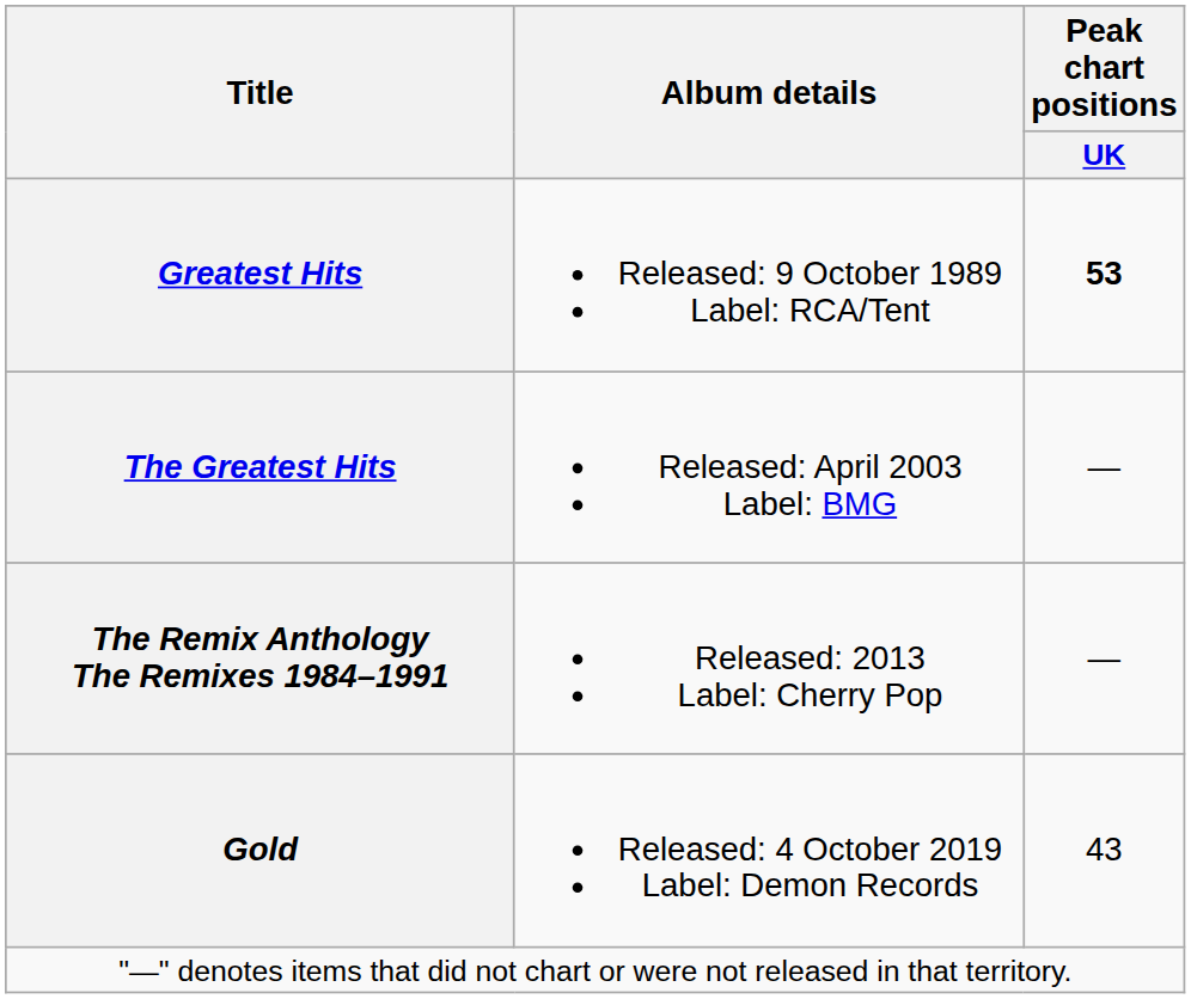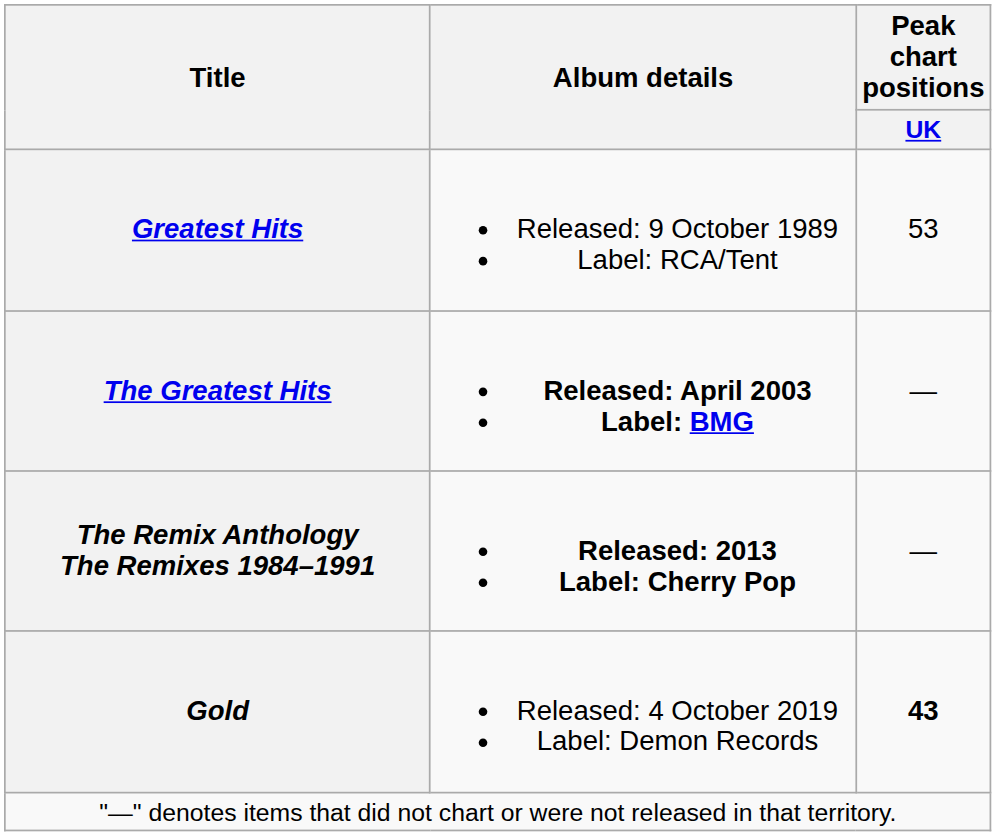Greatest Hits | Peak chart positions / UK: bold -> normal
The Greatest Hits | Album details: normal -> bold
The Remix Anthology The Remixes 1984–1991 | Album details: normal -> bold
Gold | Peak chart positions / UK: normal -> bold
